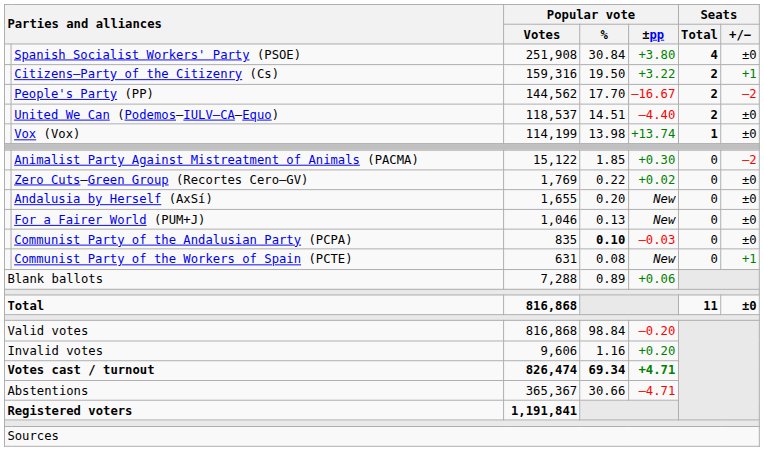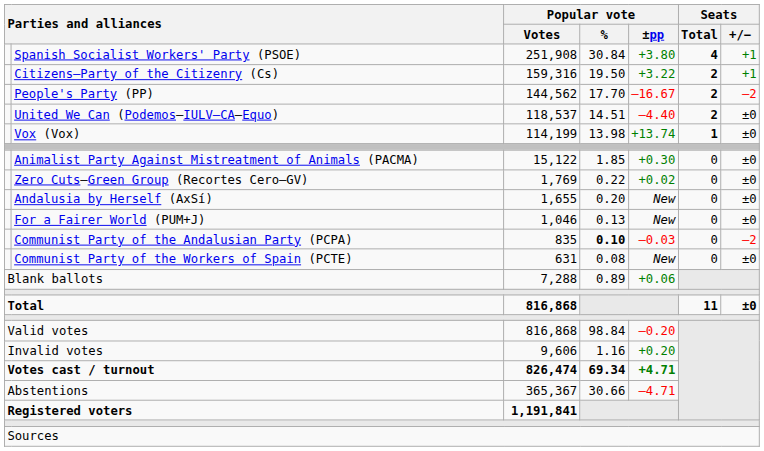Spanish Socialist Workers' Party (PSOE) | Seats / +/−: ±0 -> +1
Animalist Party Against Mistreatment of Animals (PACMA) | Seats / +/−: –2 -> ±0
Communist Party of the Andalusian Party (PCPA) | Seats / +/−: ±0 -> –2
Communist Party of the Workers of Spain (PCTE) | Seats / +/−: +1 -> ±0
